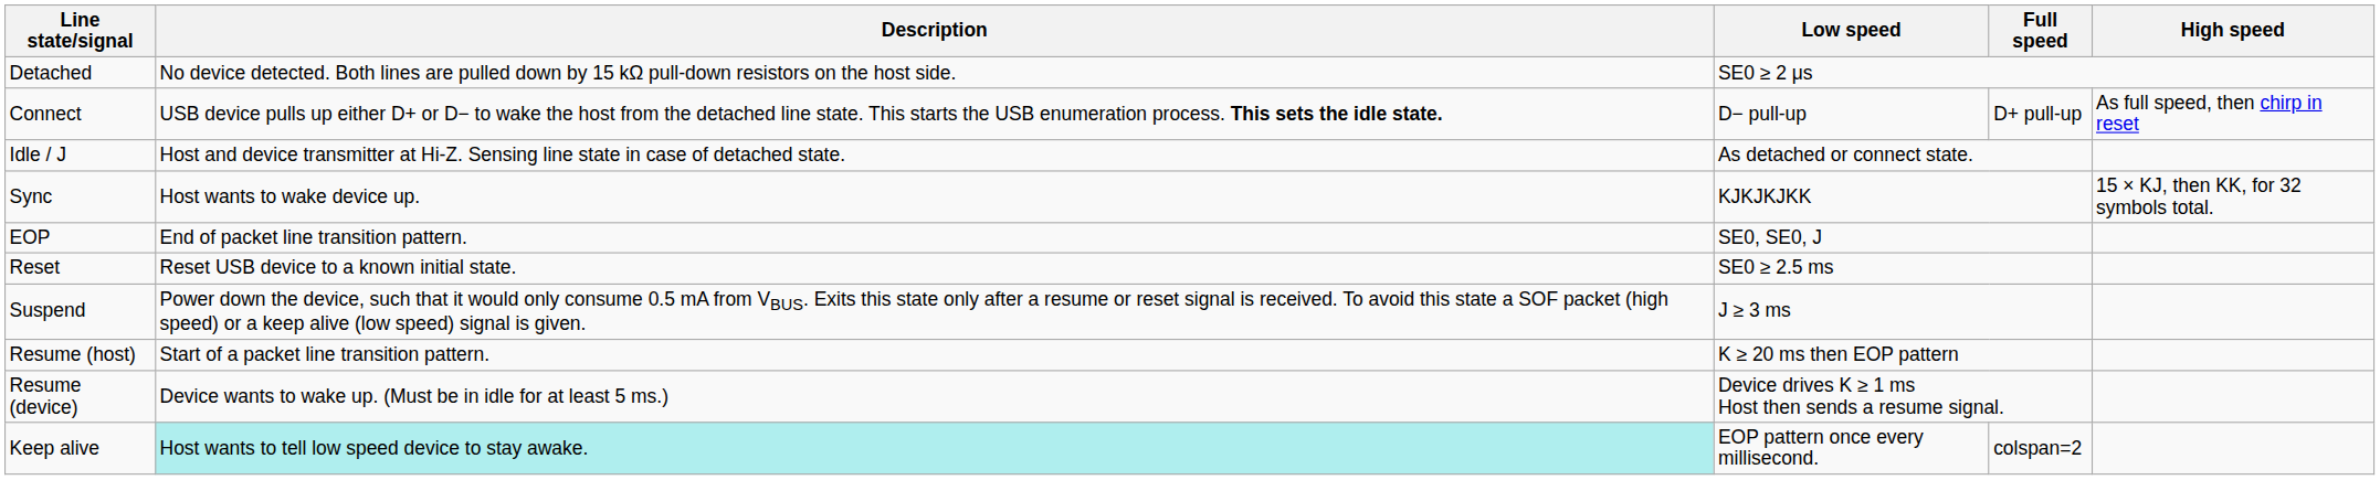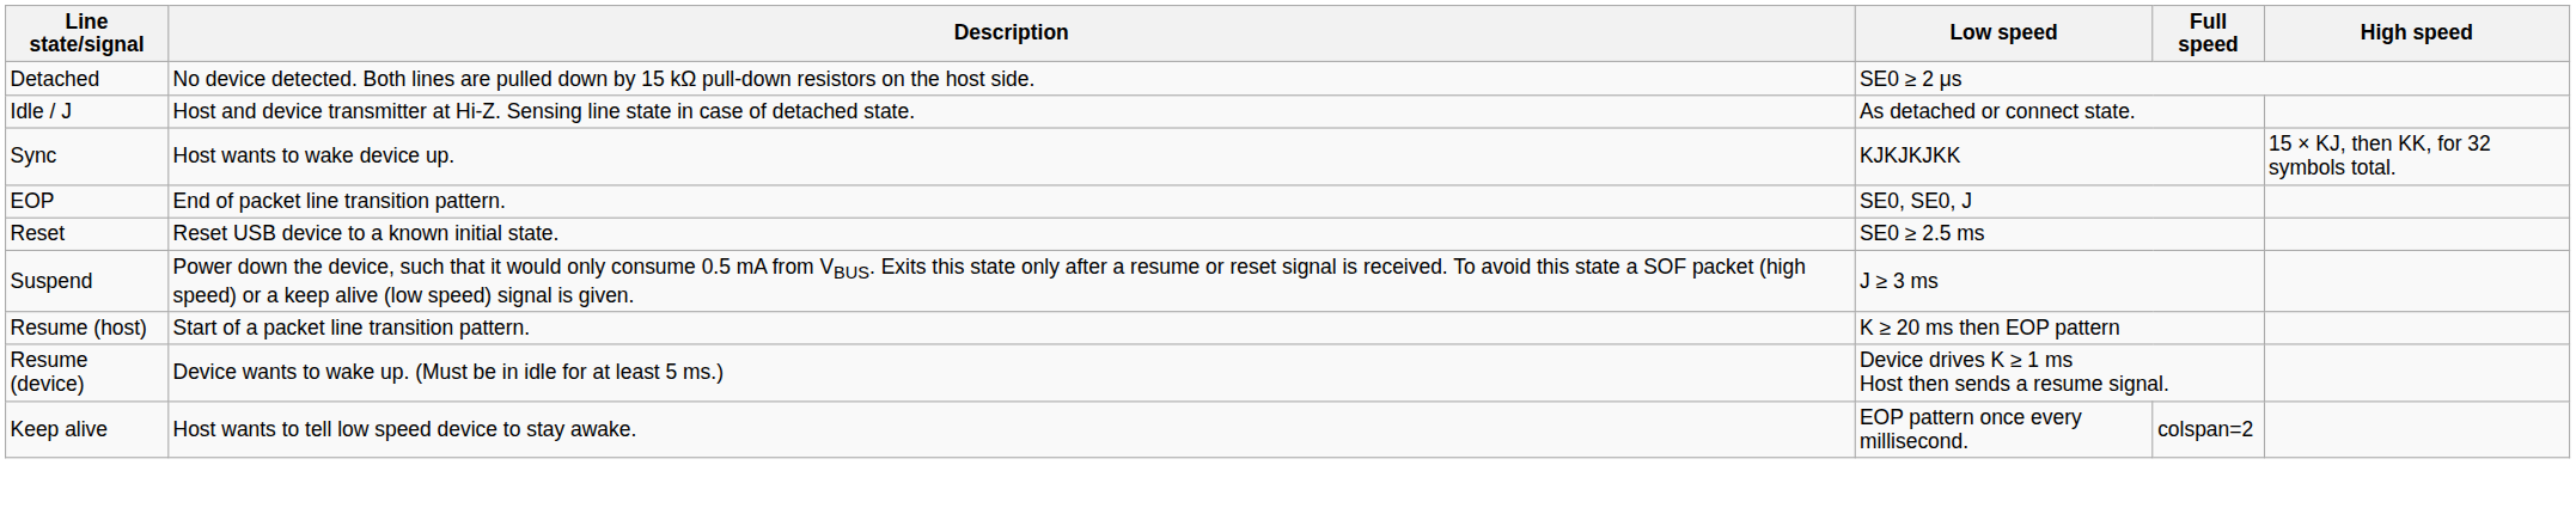- row: Connect | USB device pulls up either D+ or D− to wake the host from the detached line state. This starts the USB enumeration process. This sets the idle state. | D− pull-up | D+ pull-up | As full speed, then chirp in reset
Keep alive | Description: paleturquoise background -> no background
